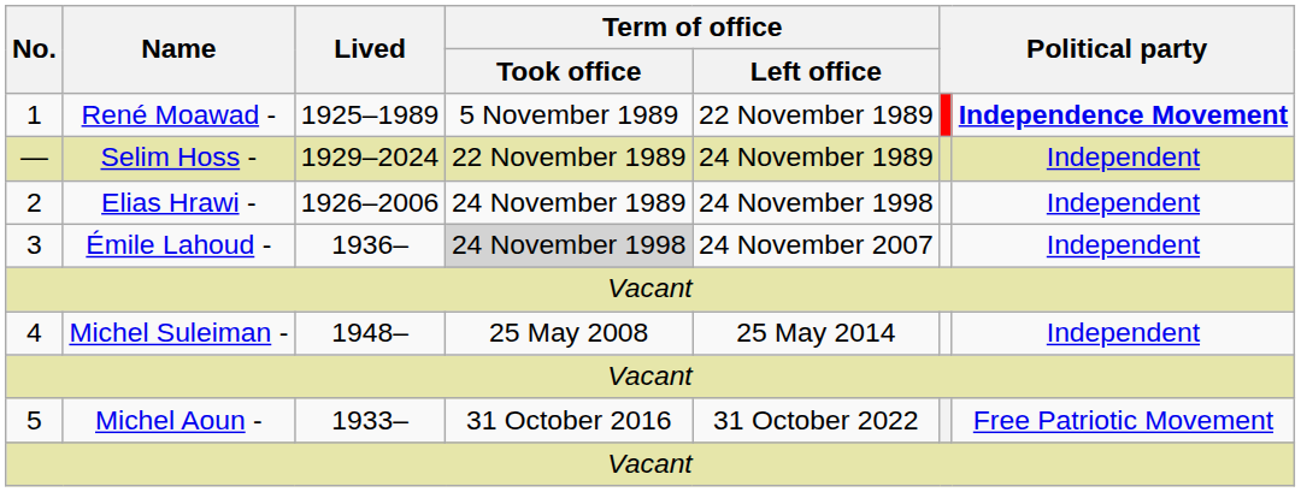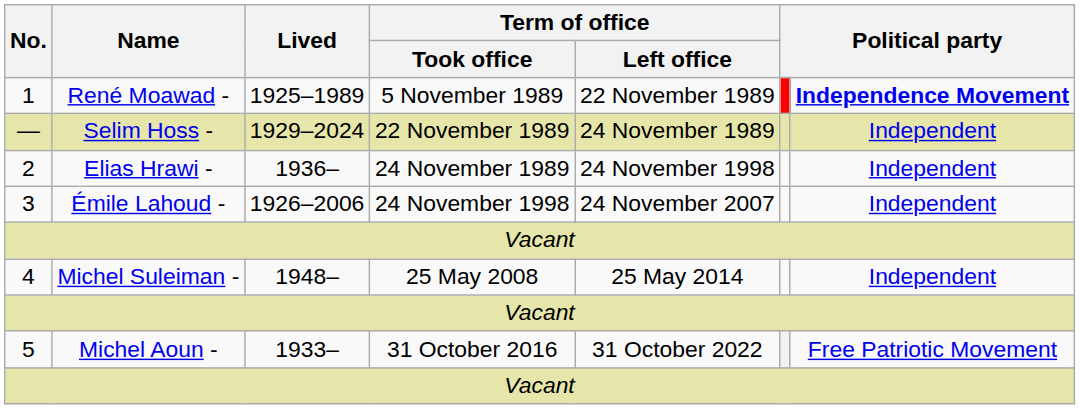2 | Lived: 1926–2006 -> 1936–
3 | Lived: 1936– -> 1926–2006
3 | Term of office / Took office: lightgrey background -> no background
